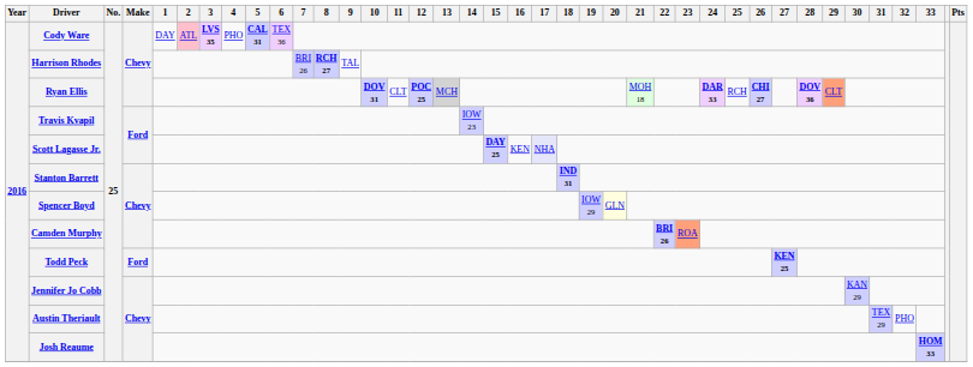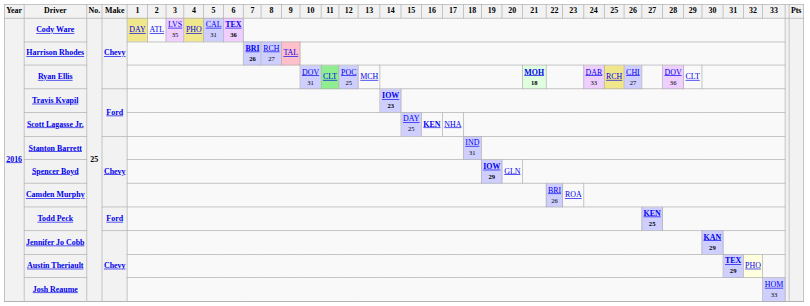Cody Ware | 1: no background -> khaki background
Cody Ware | 2: pink background -> no background
Cody Ware | 3: bold -> normal
Cody Ware | 4: no background -> khaki background
Cody Ware | 5: bold -> normal
Cody Ware | 6: normal -> bold
Harrison Rhodes | 7: normal -> bold
Harrison Rhodes | 8: bold -> normal
Harrison Rhodes | 9: no background -> pink background
Ryan Ellis | 10: bold -> normal
Ryan Ellis | 11: no background -> lightgreen background
Ryan Ellis | 12: bold -> normal
Ryan Ellis | 13: lightgrey background -> no background
Ryan Ellis | 21: normal -> bold
Ryan Ellis | 24: bold -> normal
Ryan Ellis | 25: no background -> khaki background
Ryan Ellis | 26: bold -> normal
Ryan Ellis | 28: bold -> normal
Ryan Ellis | 29: lightsalmon background -> no background
Travis Kvapil | 14: normal -> bold
Scott Lagasse Jr. | 15: bold -> normal
Scott Lagasse Jr. | 16: normal -> bold
Scott Lagasse Jr. | 17: lavender background -> no background
Stanton Barrett | 18: bold -> normal
Spencer Boyd | 19: normal -> bold
Spencer Boyd | 20: lightyellow background -> no background
Camden Murphy | 22: bold -> normal
Camden Murphy | 23: lightsalmon background -> no background
Jennifer Jo Cobb | 30: normal -> bold
Austin Theriault | 31: normal -> bold
Austin Theriault | 32: no background -> lightyellow background
Josh Reaume | 33: bold -> normal
